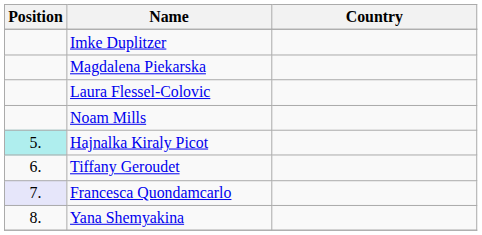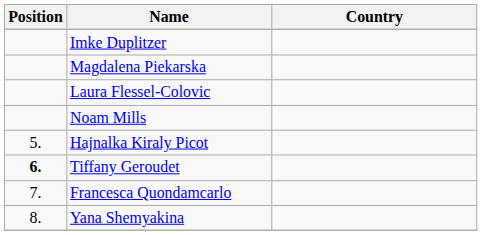Hajnalka Kiraly Picot | Position: paleturquoise background -> no background
Tiffany Geroudet | Position: normal -> bold
Francesca Quondamcarlo | Position: lavender background -> no background
